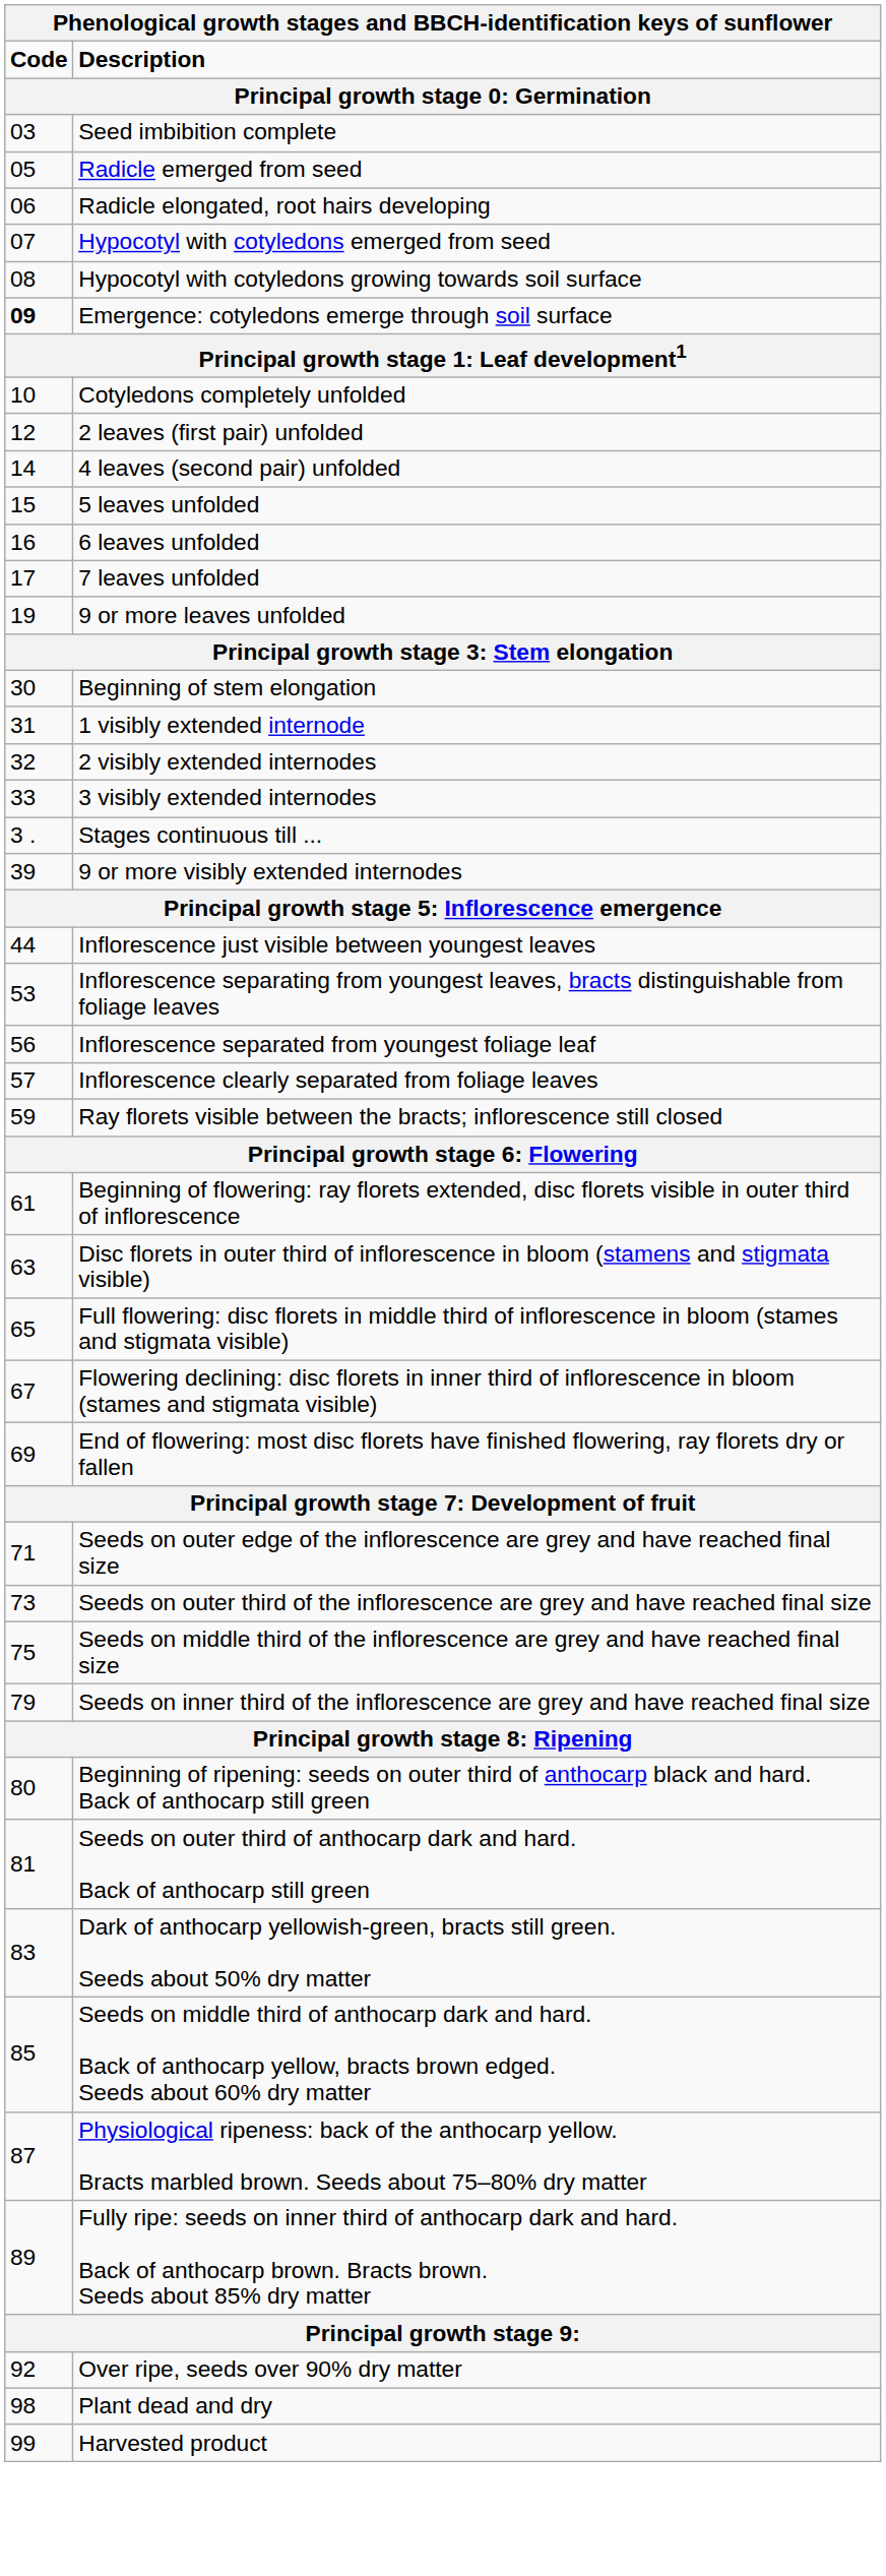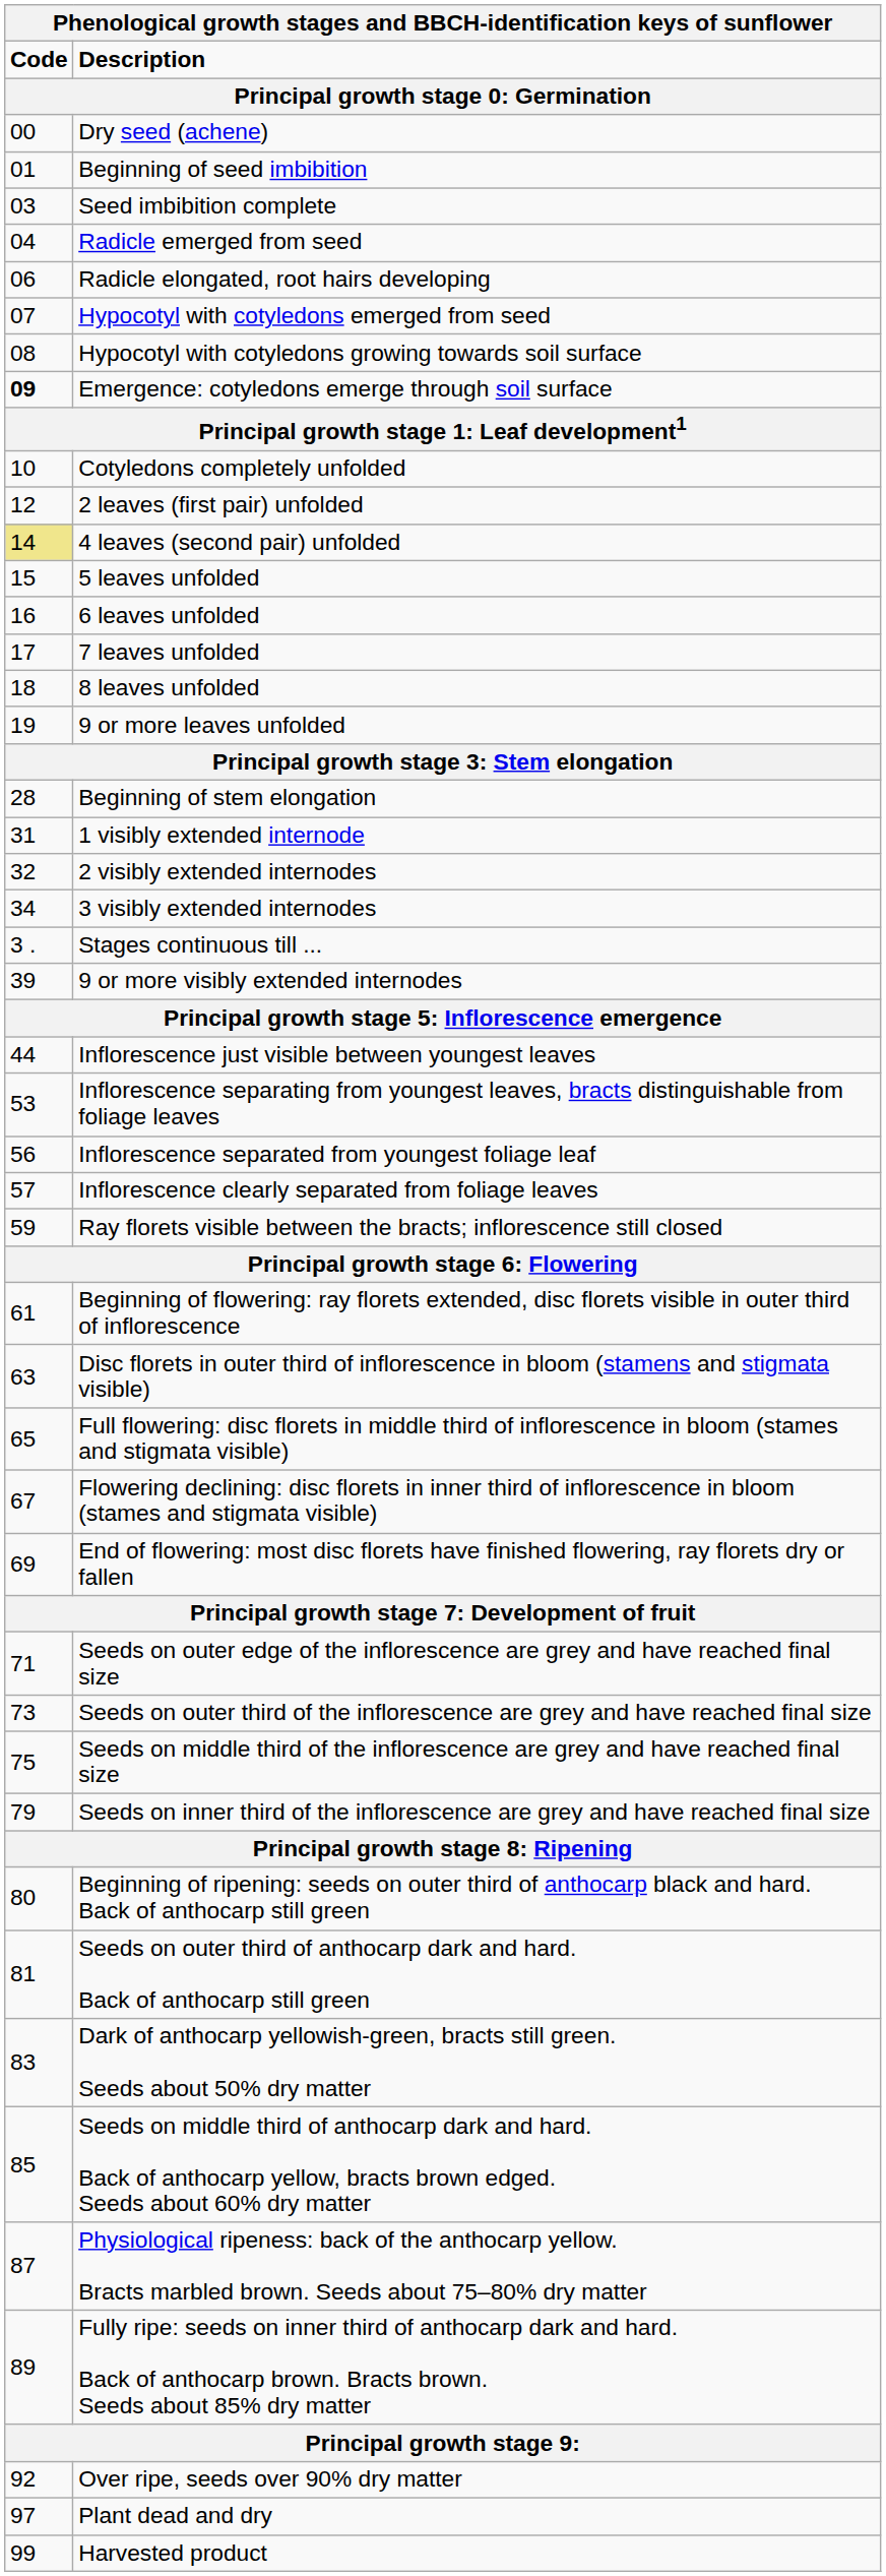+ row: 00 | Dry seed (achene)
+ row: 01 | Beginning of seed imbibition
Radicle emerged from seed | Code: 05 -> 04
4 leaves (second pair) unfolded | Code: no background -> khaki background
+ row: 18 | 8 leaves unfolded
Beginning of stem elongation | Code: 30 -> 28
3 visibly extended internodes | Code: 33 -> 34
Plant dead and dry | Code: 98 -> 97
